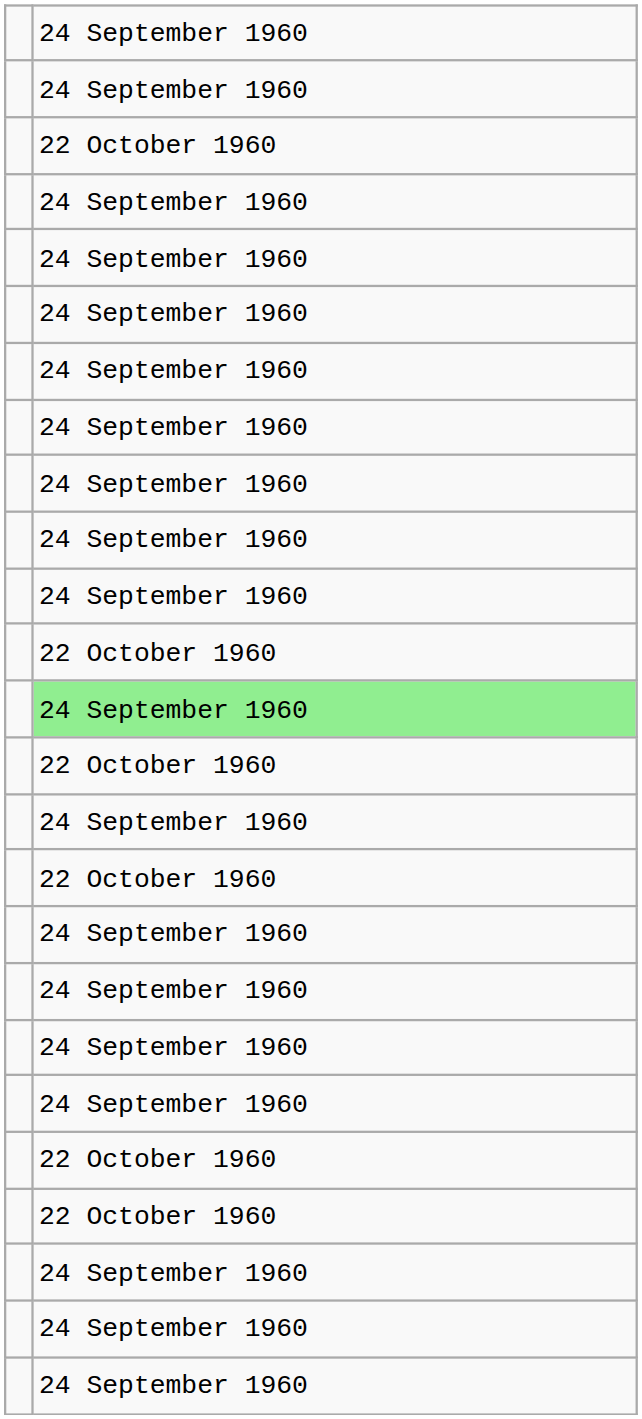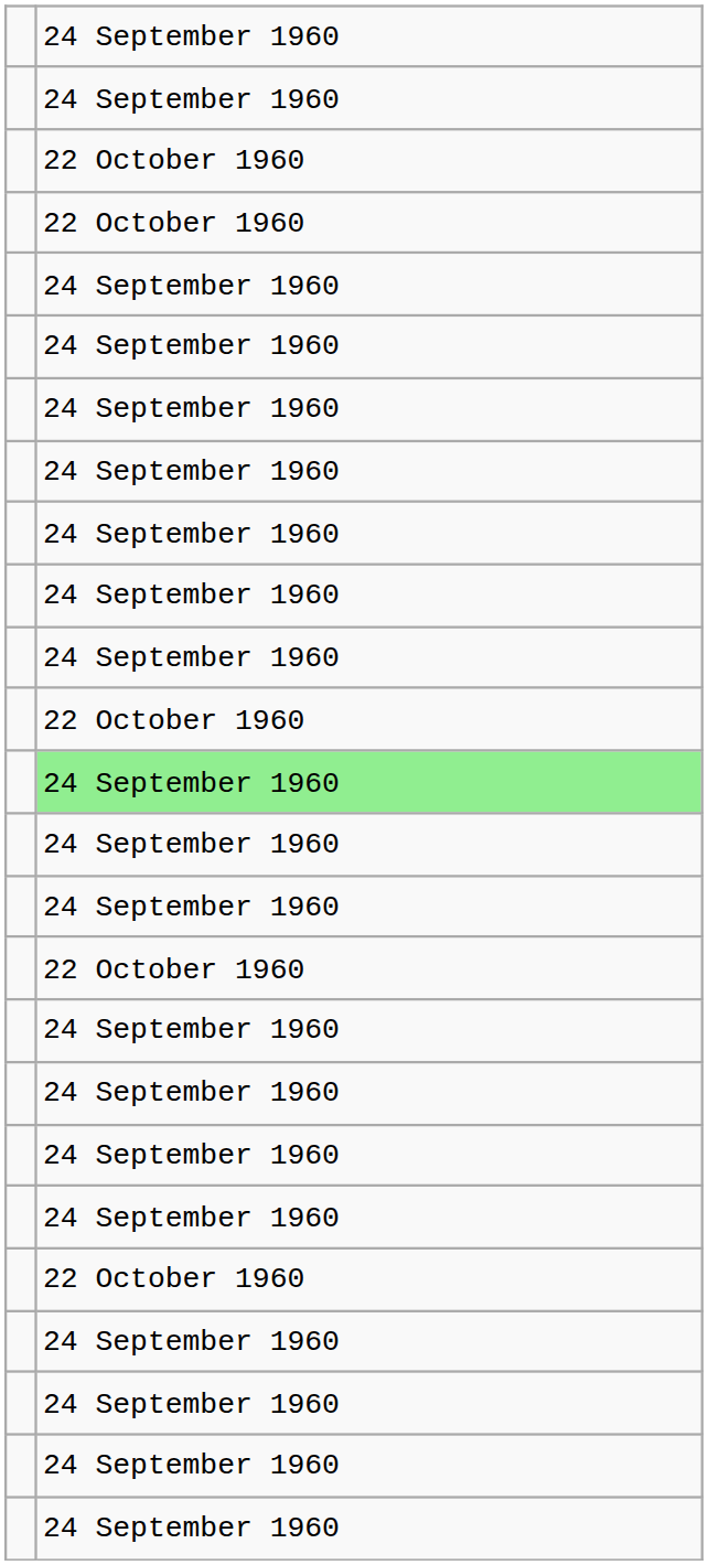row 4 | column 2: 24 September 1960 -> 22 October 1960
row 14 | column 2: 22 October 1960 -> 24 September 1960
row 22 | column 2: 22 October 1960 -> 24 September 1960
